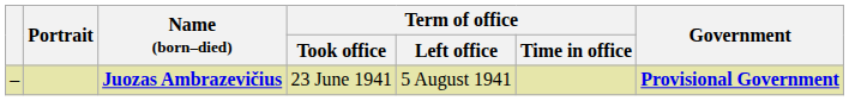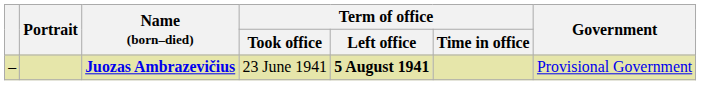Juozas Ambrazevičius | Term of office / Left office: normal -> bold
Juozas Ambrazevičius | Government: bold -> normal
